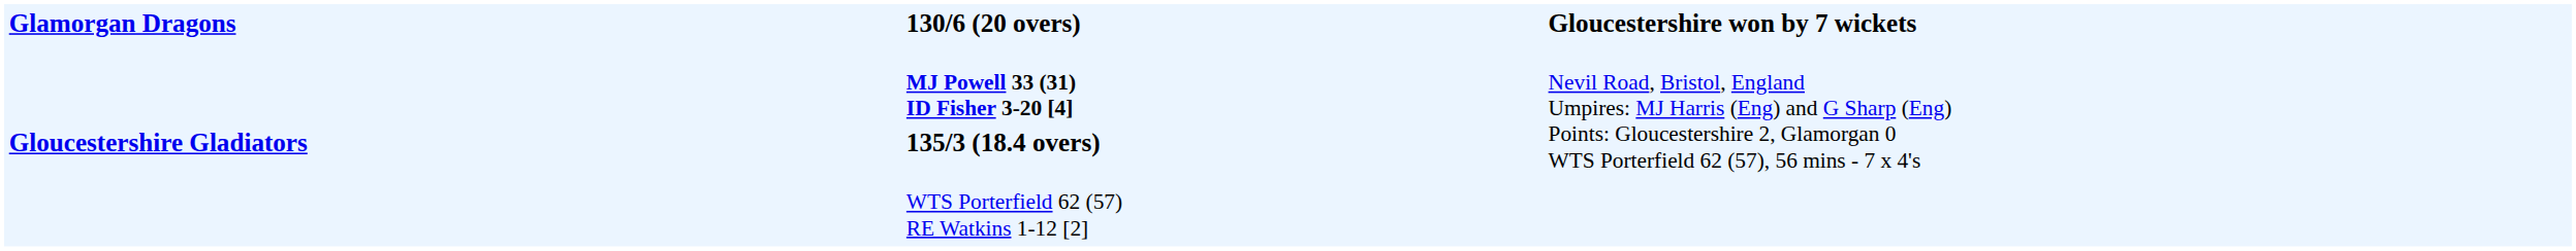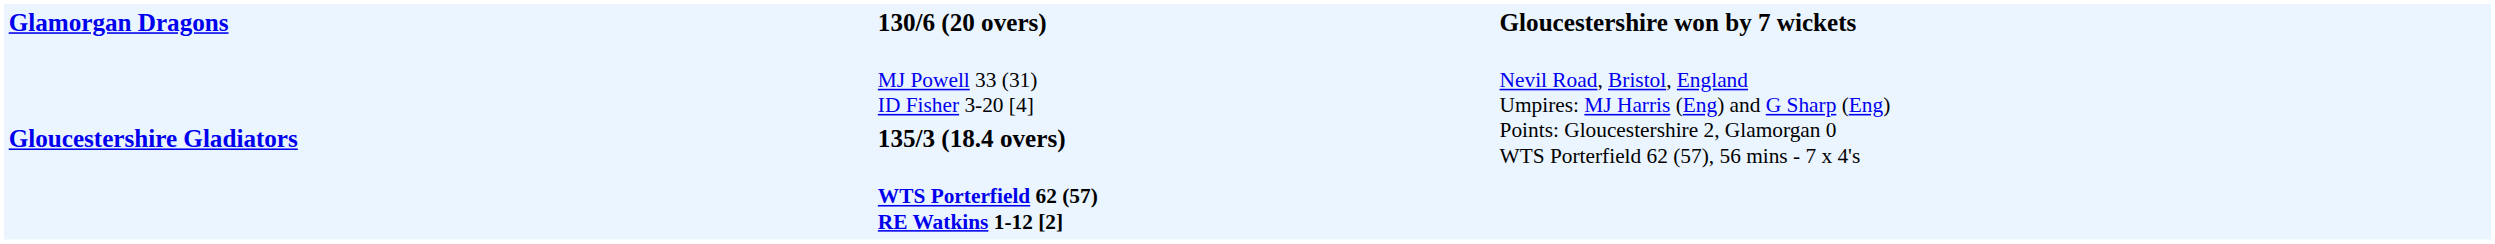MJ Powell 33 (31) ID Fisher 3-20 [4] | 130/6 (20 overs): bold -> normal
WTS Porterfield 62 (57) RE Watkins 1-12 [2] | 130/6 (20 overs): normal -> bold
